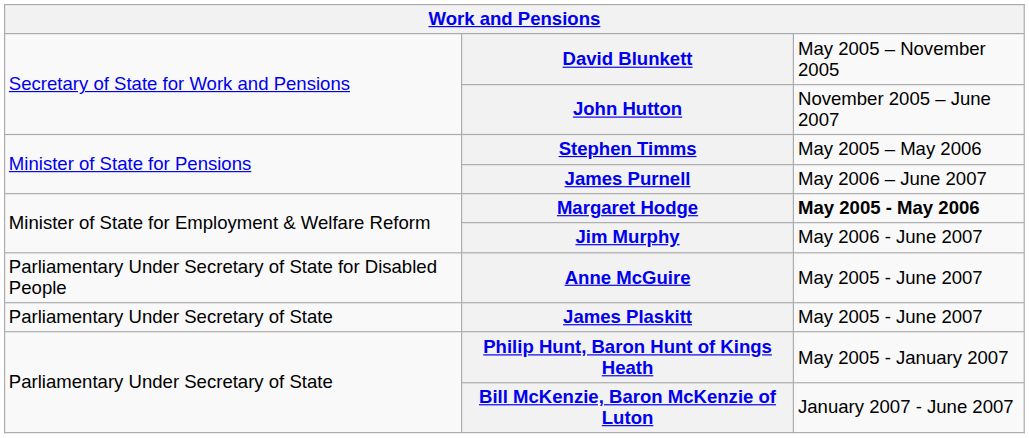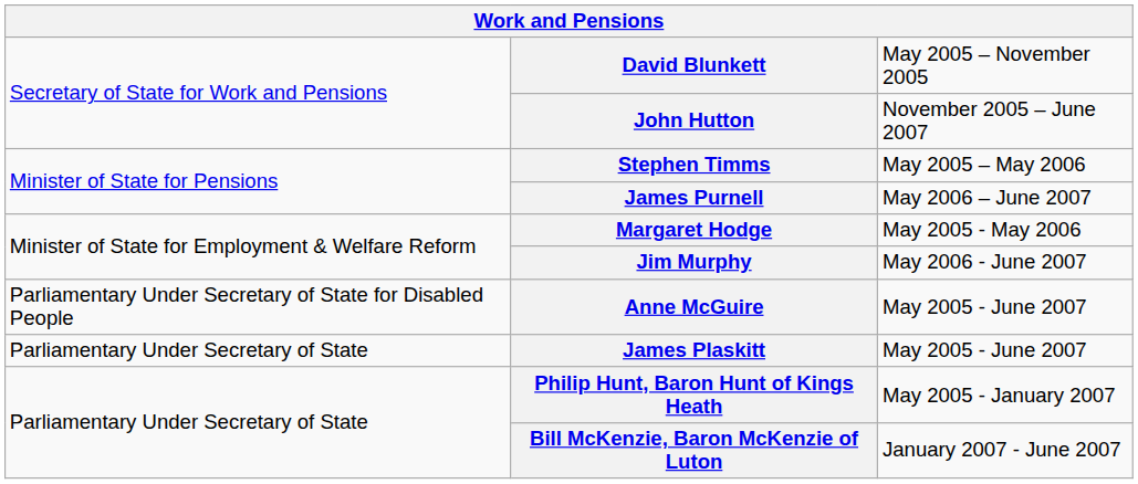Margaret Hodge | column 3: bold -> normal
